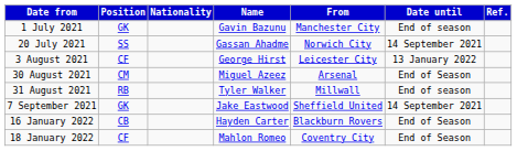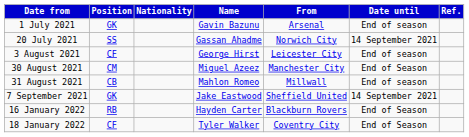1 July 2021 | From: Manchester City -> Arsenal
3 August 2021 | Date until: 13 January 2022 -> End of season
30 August 2021 | From: Arsenal -> Manchester City
31 August 2021 | Position: RB -> CB
31 August 2021 | Name: Tyler Walker -> Mahlon Romeo
16 January 2022 | Position: CB -> RB
18 January 2022 | Name: Mahlon Romeo -> Tyler Walker
